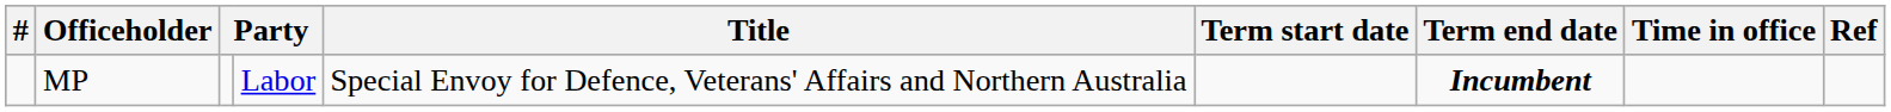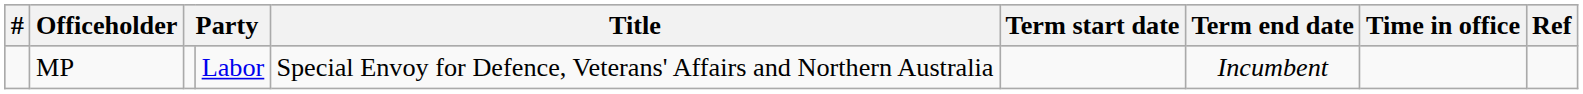MP | Term end date: bold -> normal
